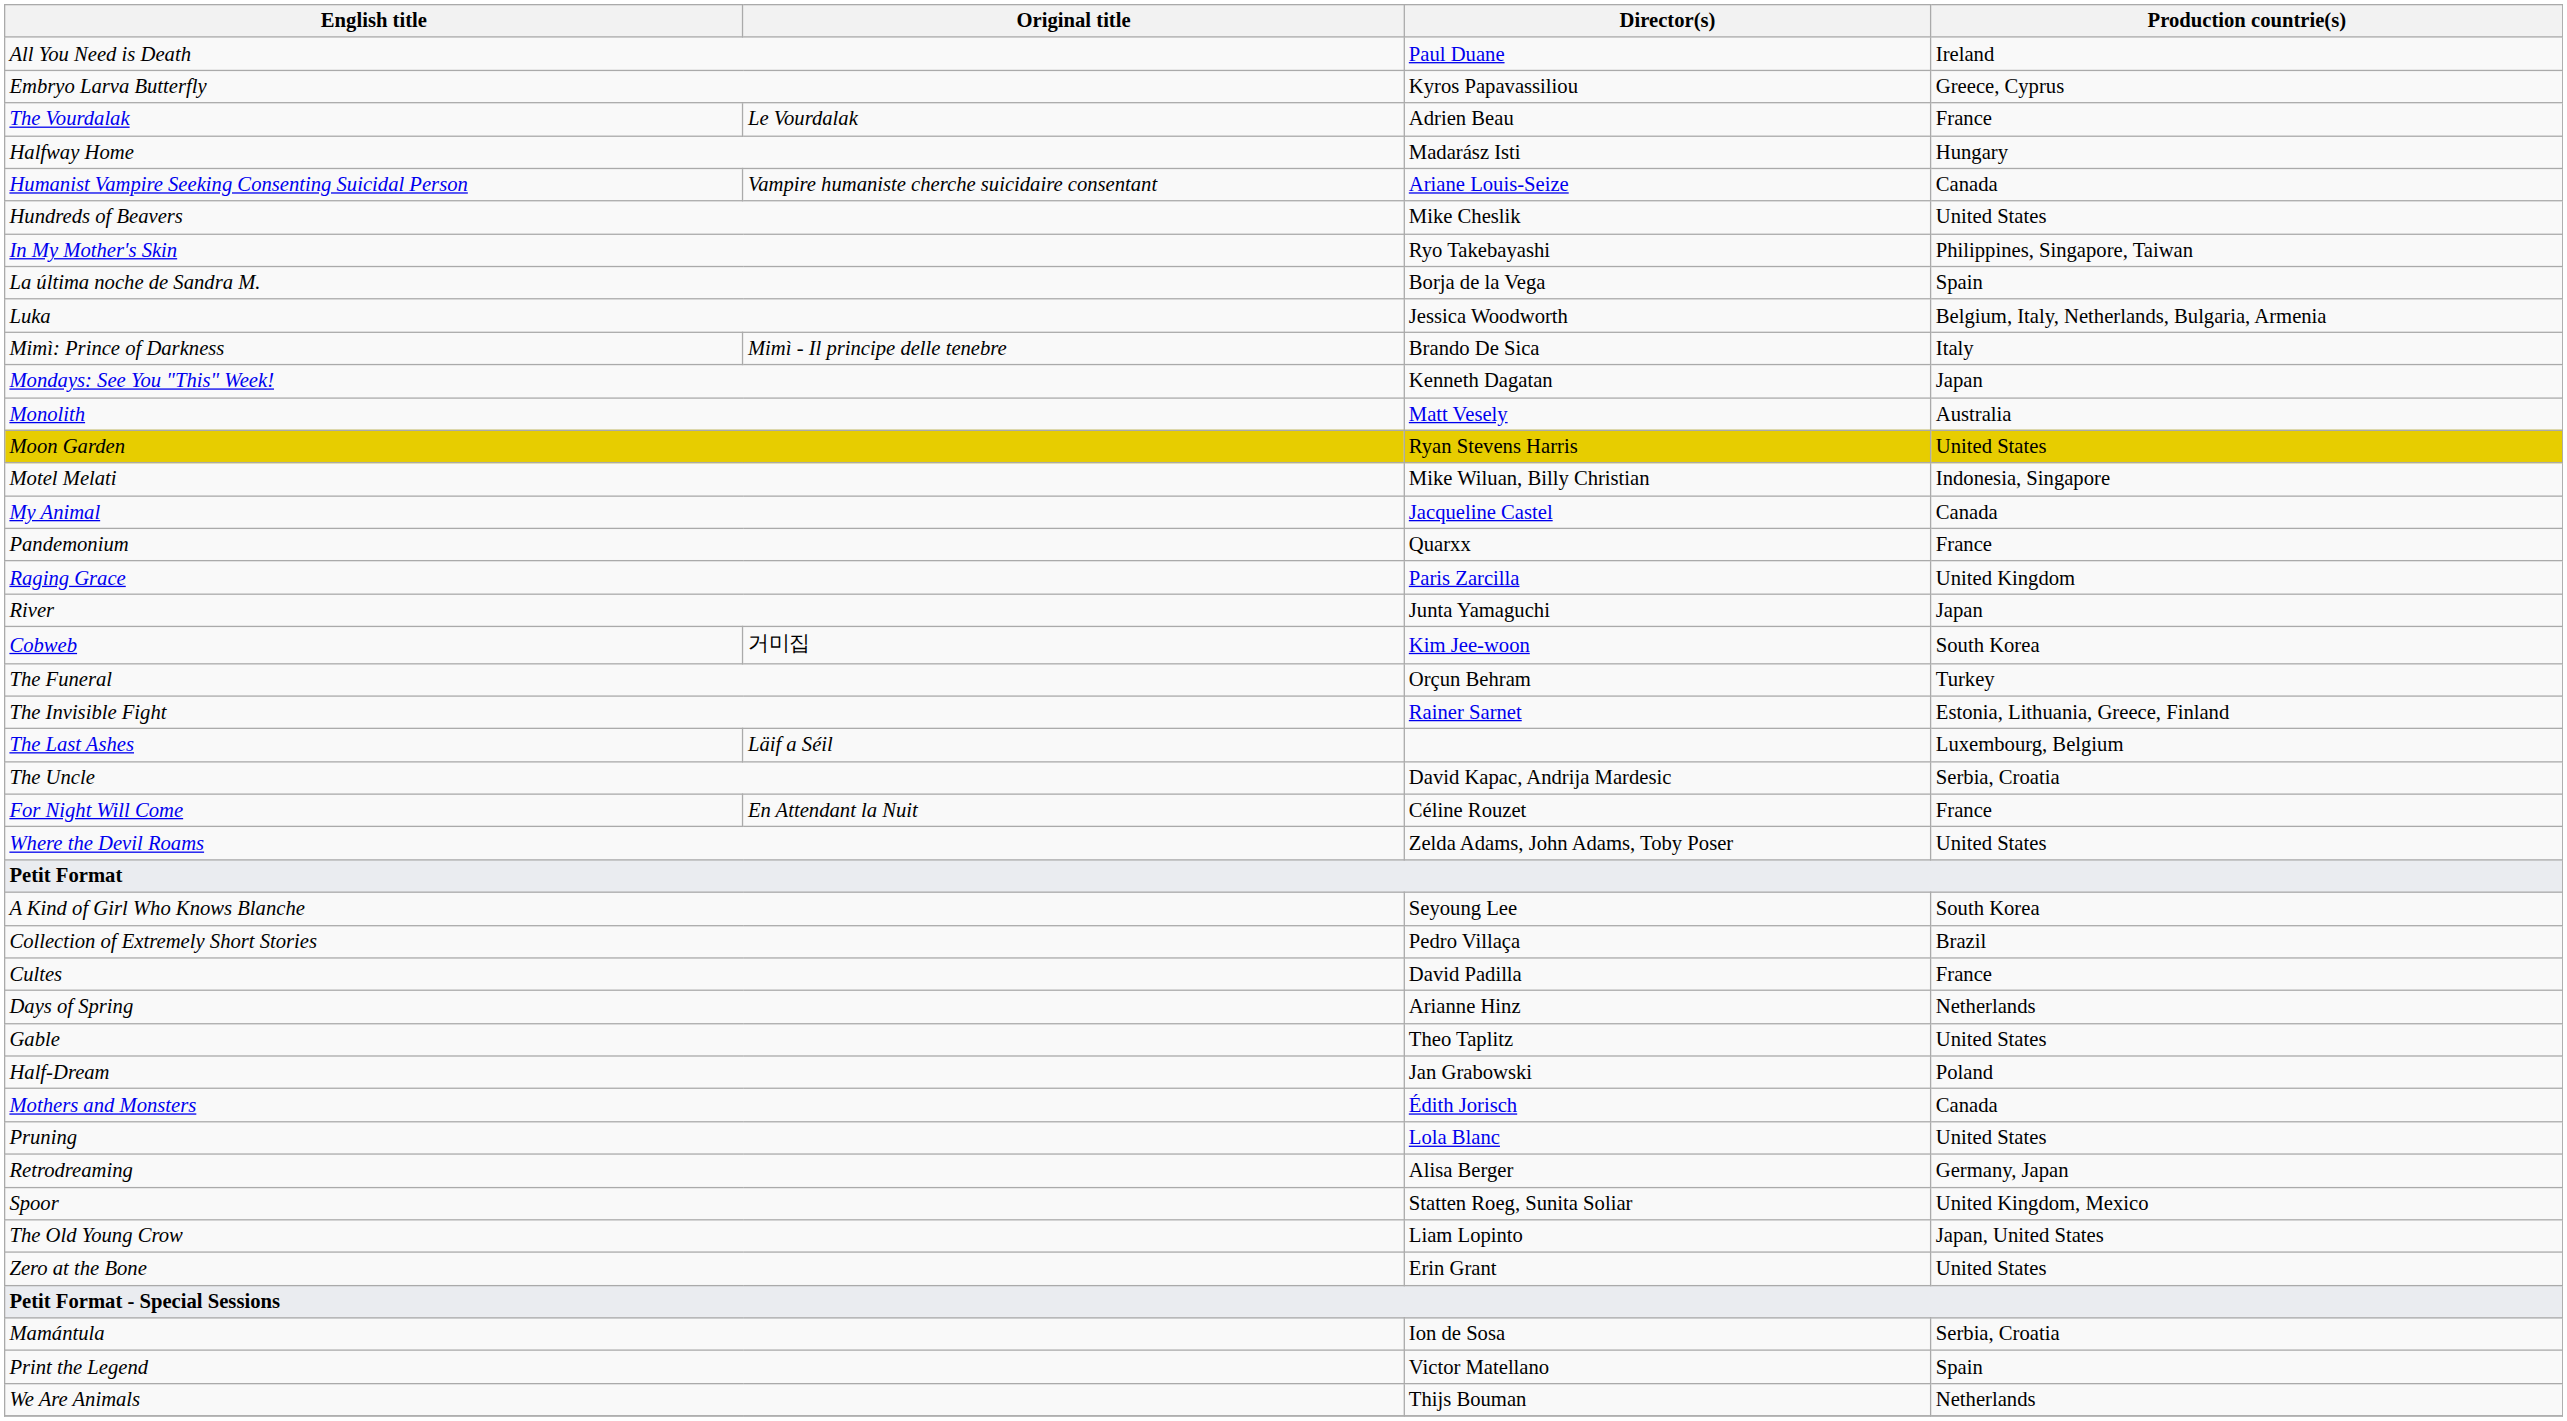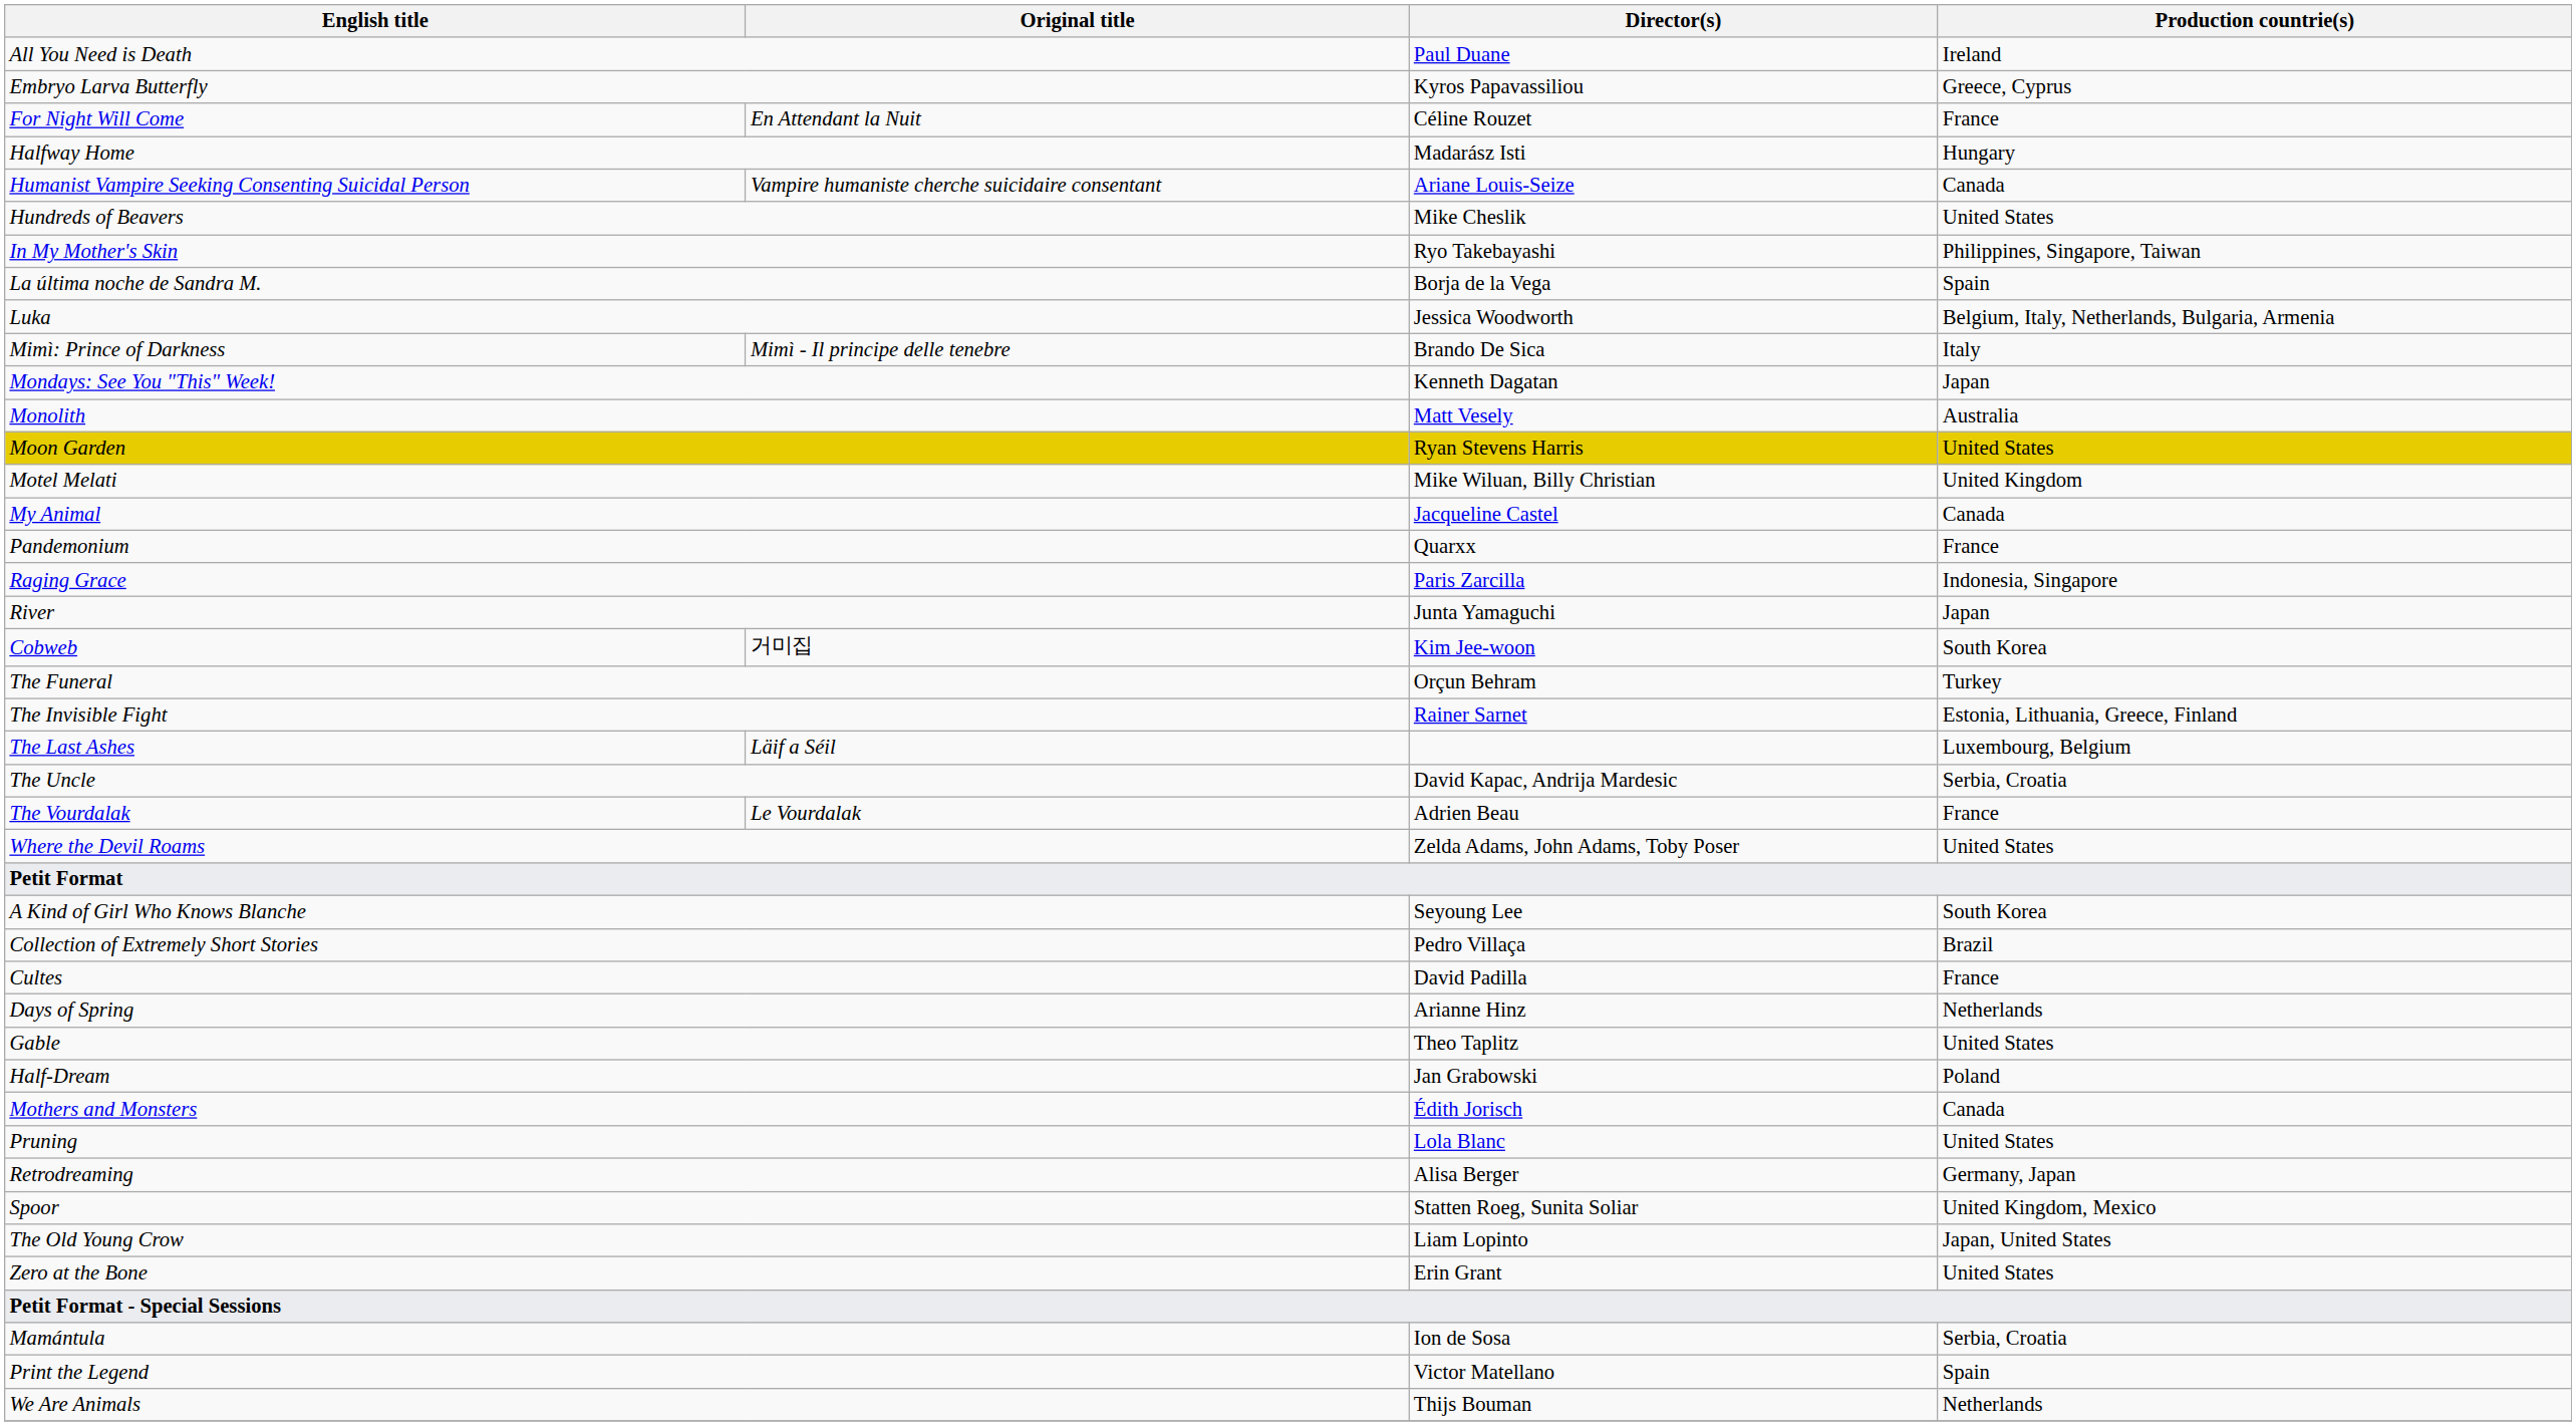rows swapped: For Night Will Come <-> The Vourdalak
Motel Melati | Production countrie(s): Indonesia, Singapore -> United Kingdom
Raging Grace | Production countrie(s): United Kingdom -> Indonesia, Singapore
